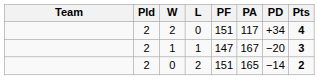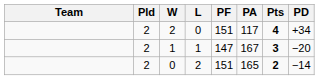columns swapped: PD <-> Pts
